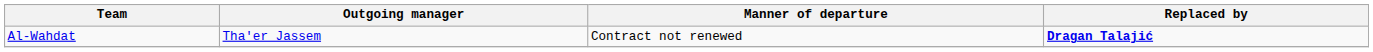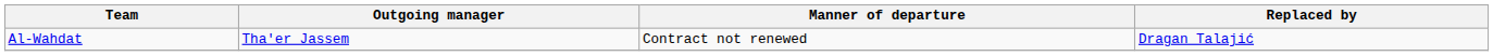Al-Wahdat | Replaced by: bold -> normal
